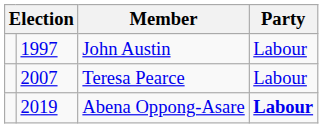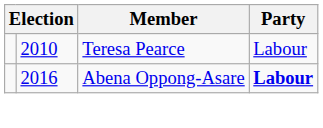- row: 1997 | John Austin | Labour
Teresa Pearce | column 2: 2007 -> 2010
Abena Oppong-Asare | column 2: 2019 -> 2016
